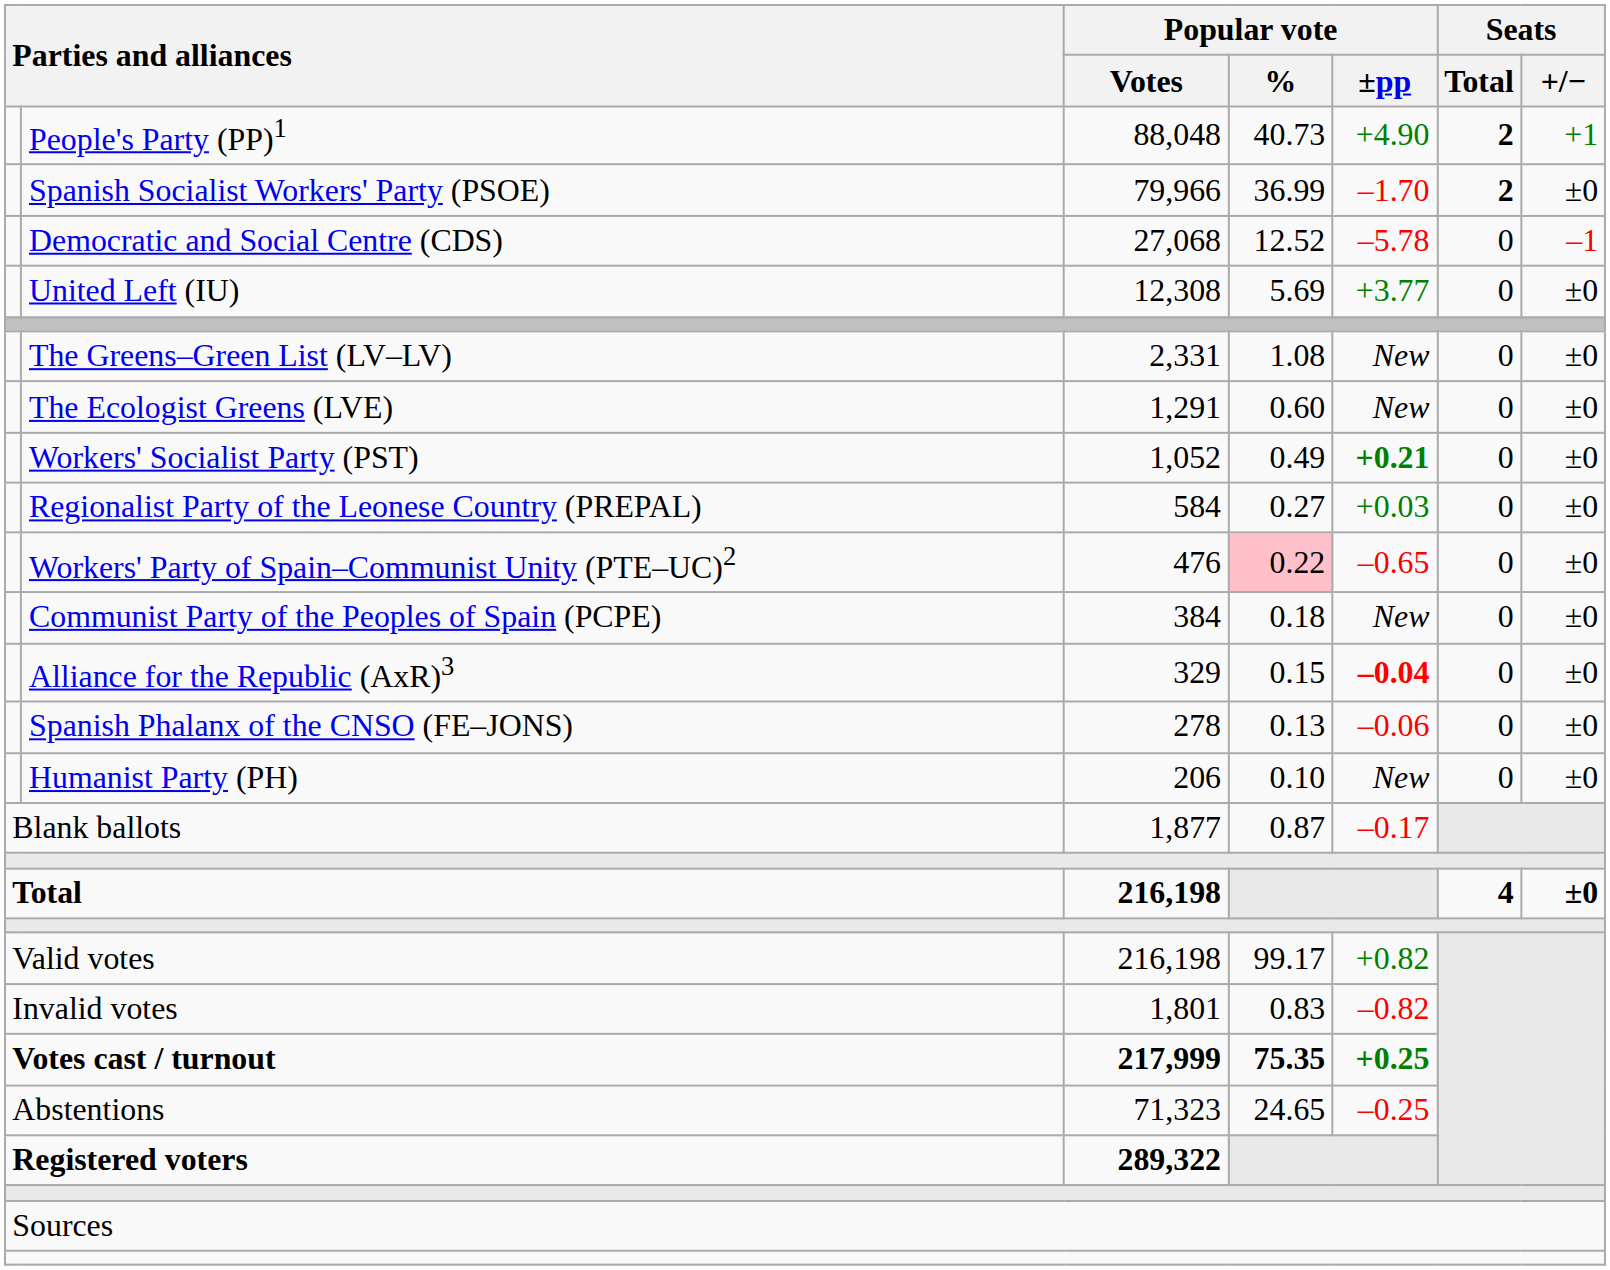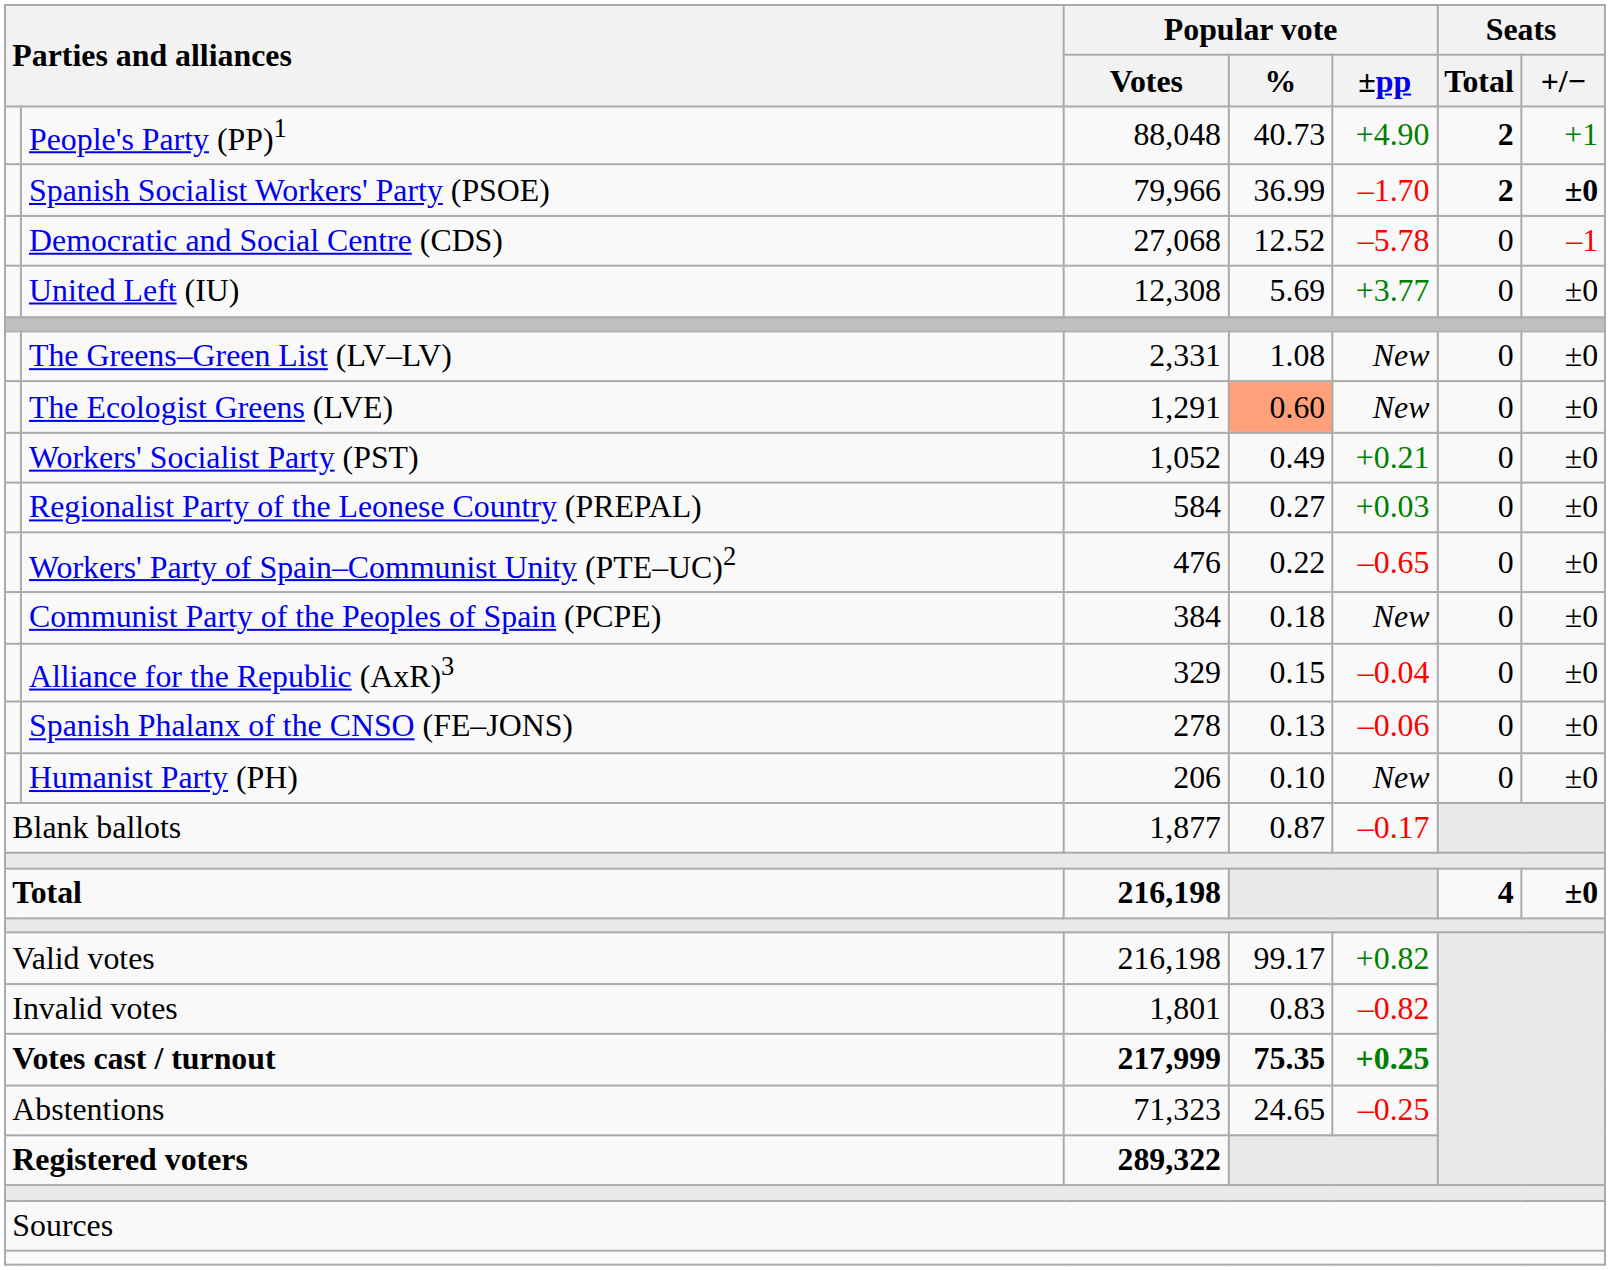Spanish Socialist Workers' Party (PSOE) | Seats / +/−: normal -> bold
The Ecologist Greens (LVE) | Popular vote / %: no background -> lightsalmon background
Workers' Socialist Party (PST) | Popular vote / ±pp: bold -> normal
Workers' Party of Spain–Communist Unity (PTE–UC)2 | Popular vote / %: pink background -> no background
Alliance for the Republic (AxR)3 | Popular vote / ±pp: bold -> normal
